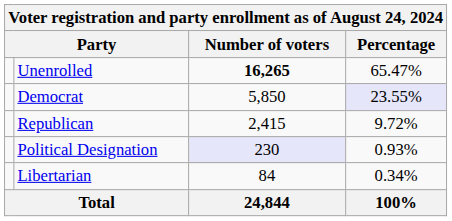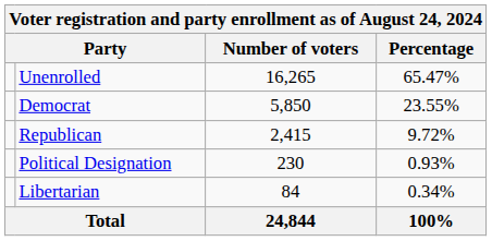Unenrolled | Number of voters: bold -> normal
Democrat | Percentage: lavender background -> no background
Political Designation | Number of voters: lavender background -> no background
